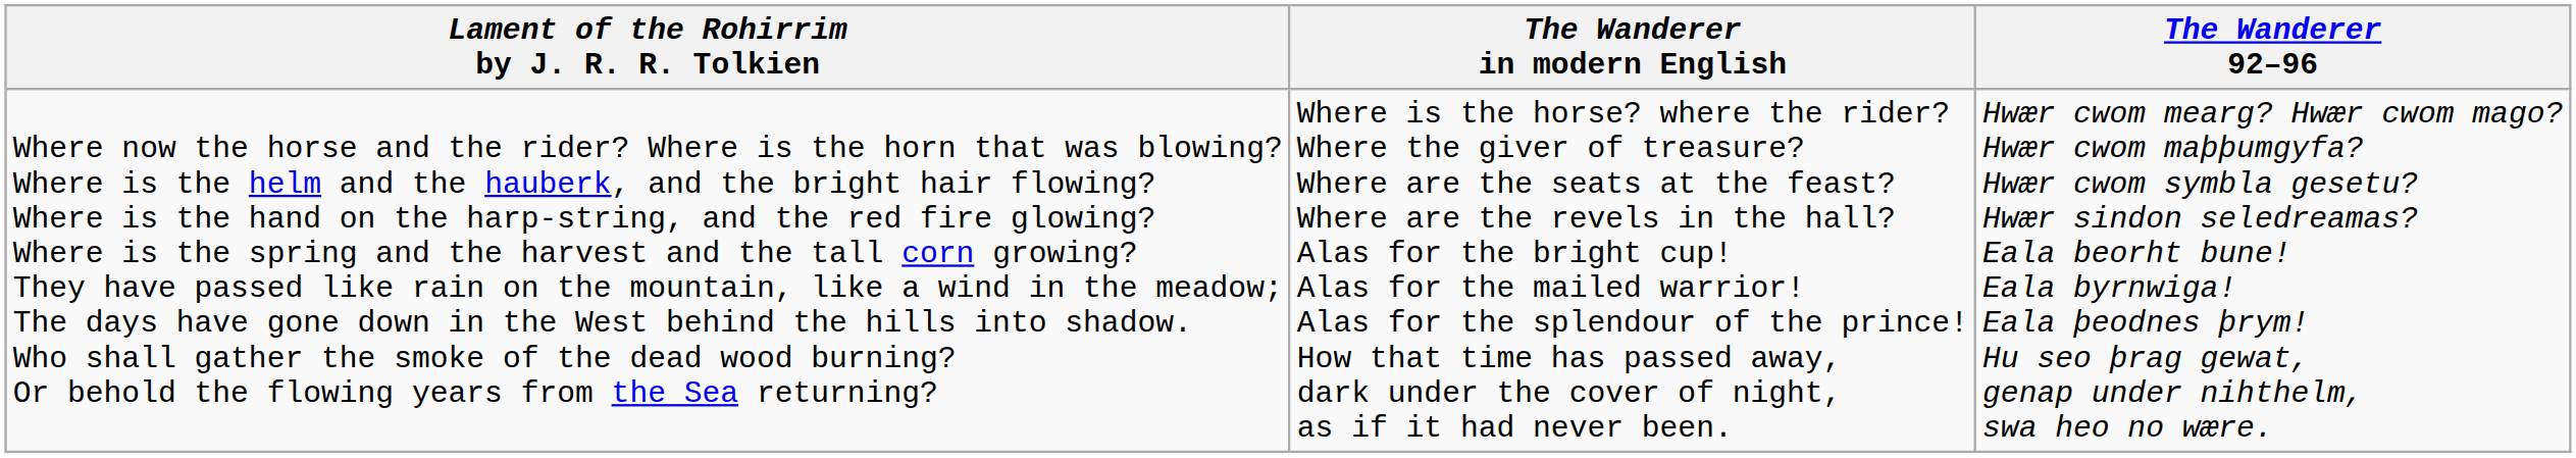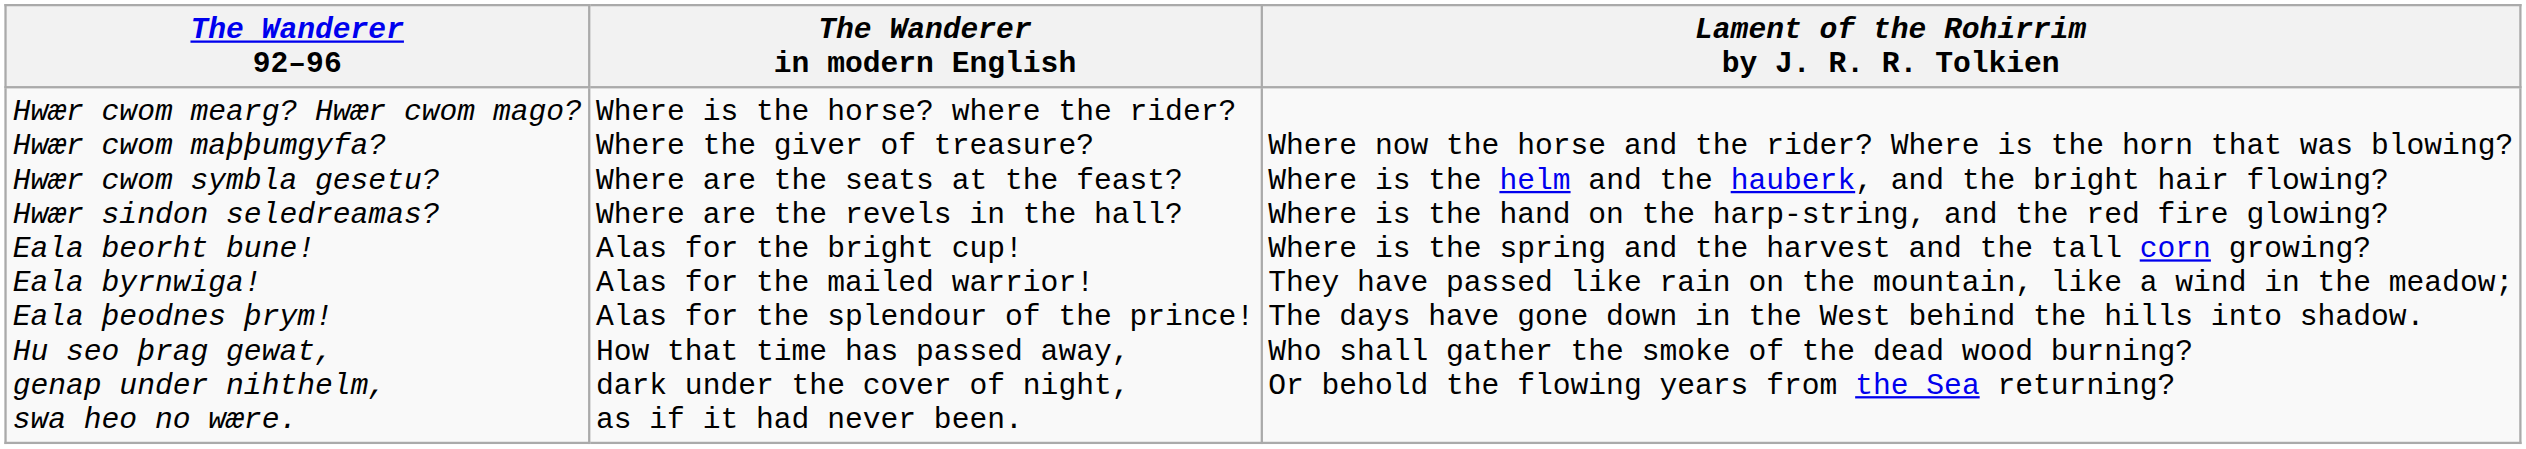columns swapped: The Wanderer 92–96 <-> Lament of the Rohirrim by J. R. R. Tolkien
